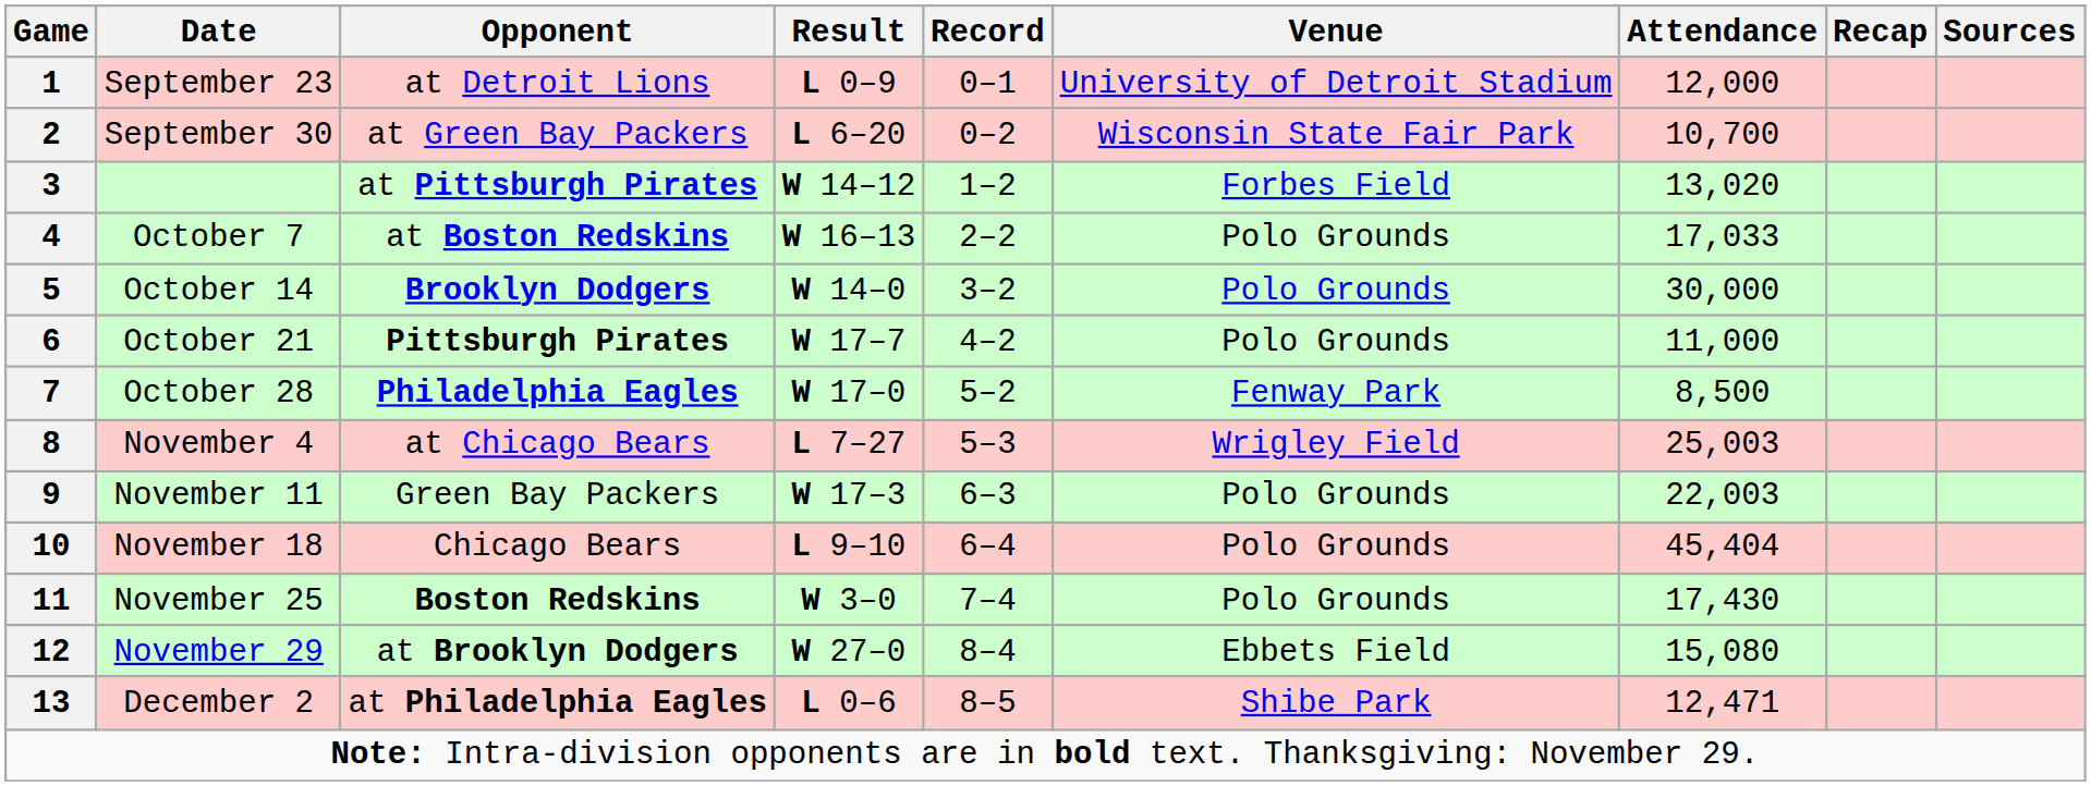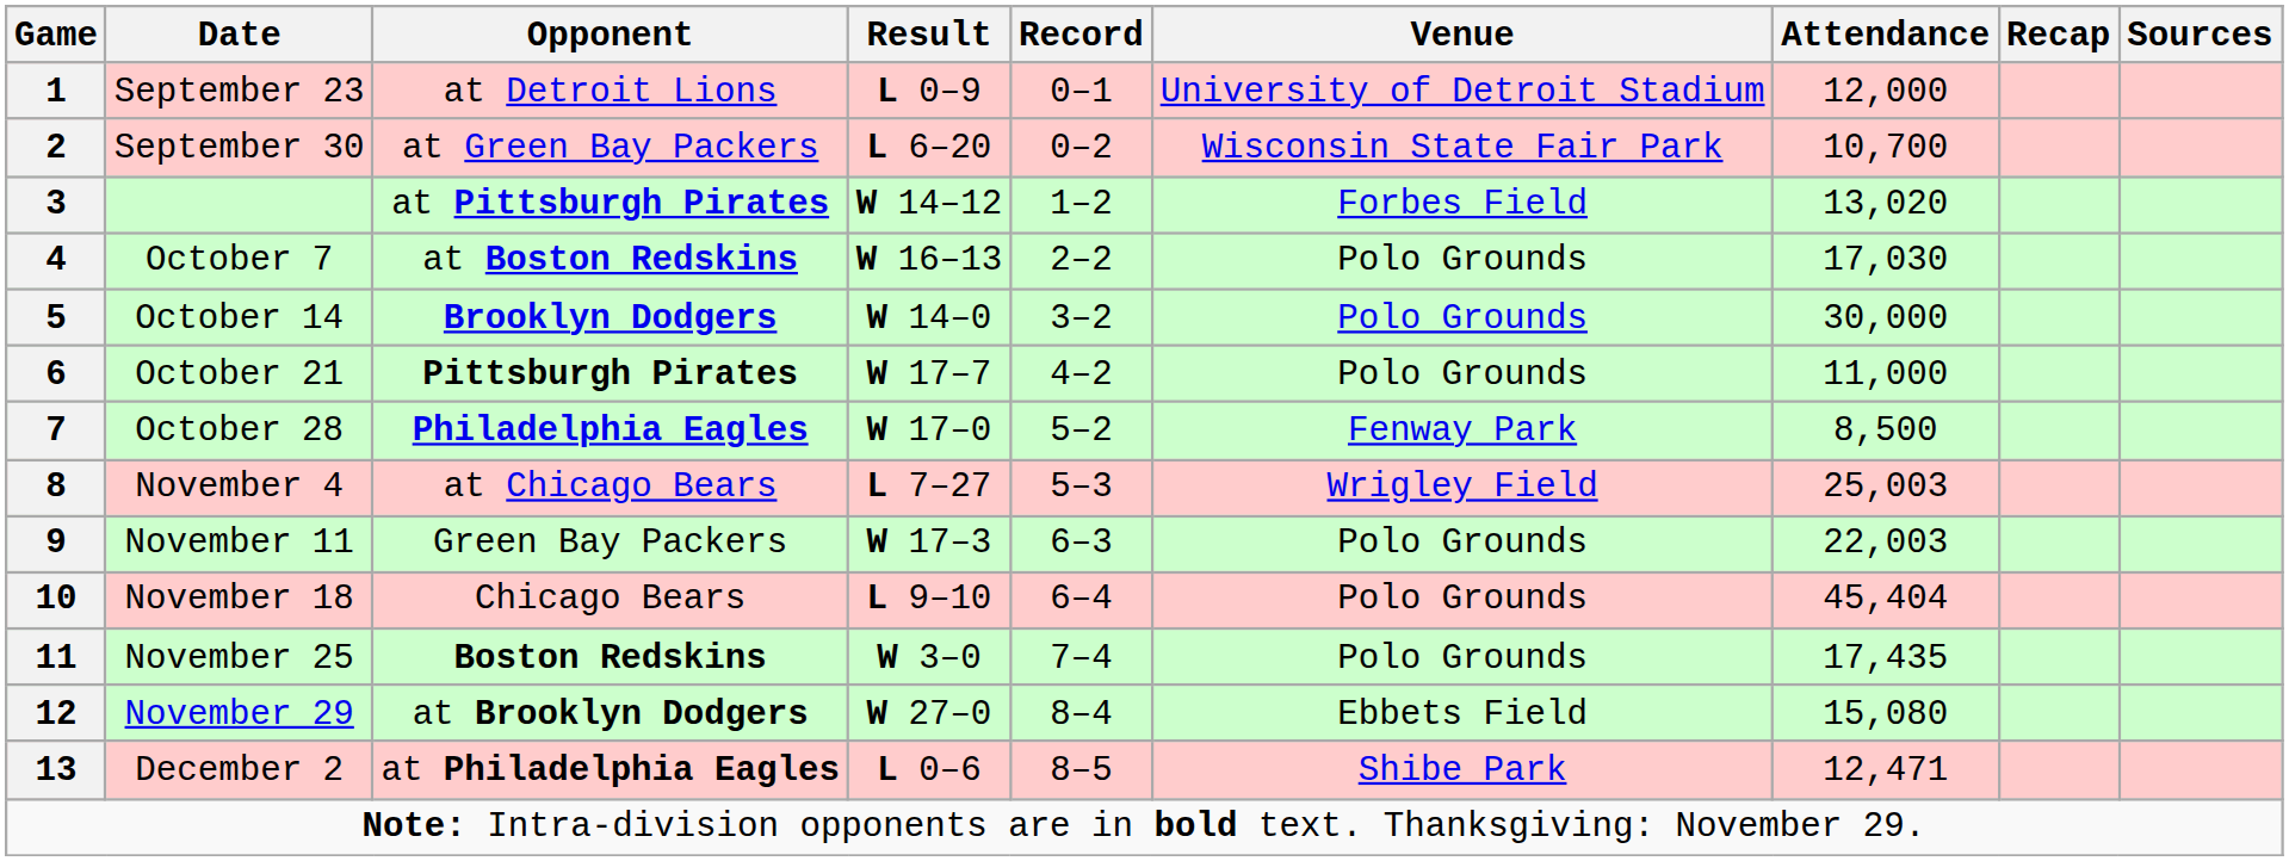4 | Attendance: 17,033 -> 17,030
11 | Attendance: 17,430 -> 17,435
